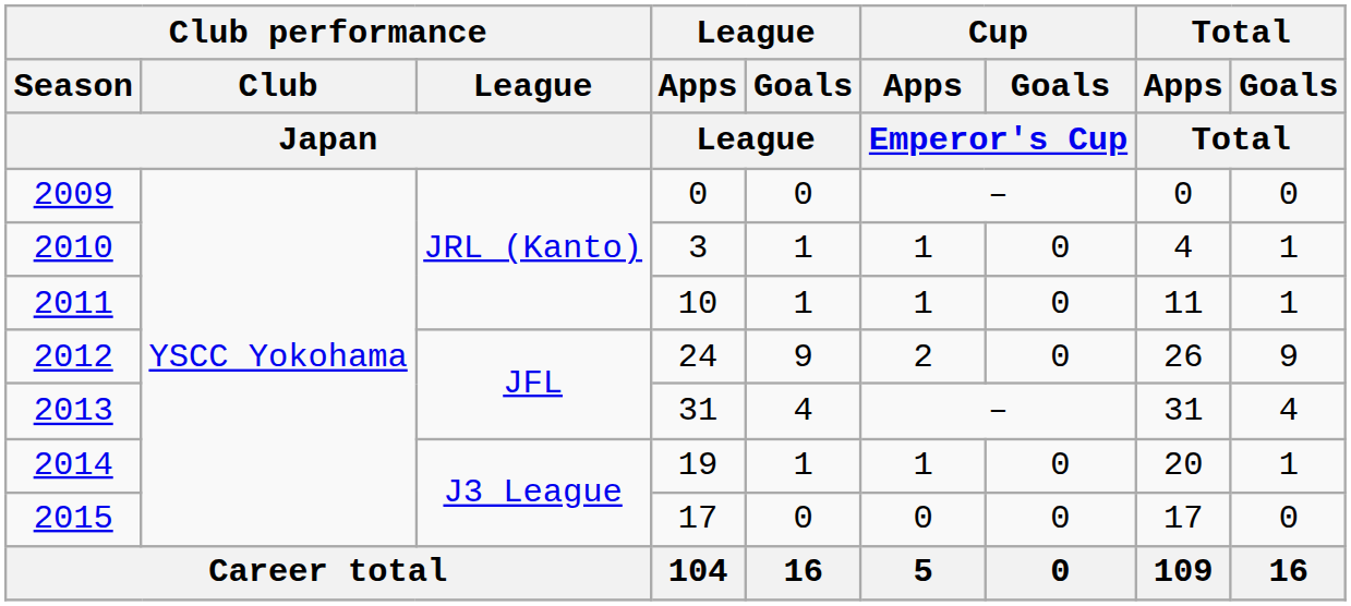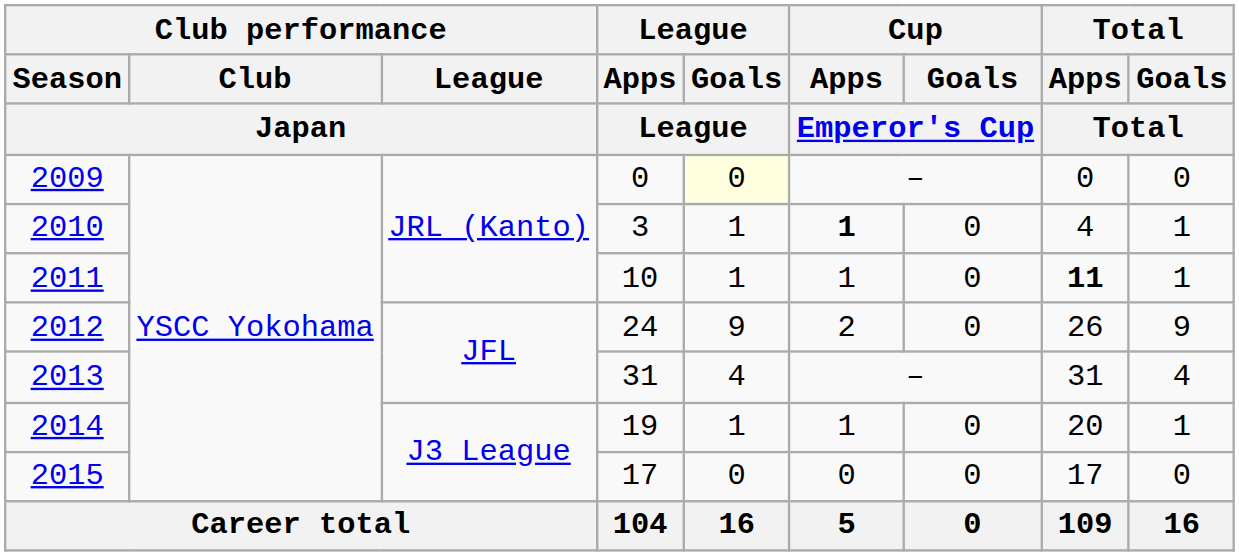2009 | League / Goals / League: no background -> lightyellow background
2010 | Cup / Apps / Emperor's Cup: normal -> bold
2011 | Total / Apps / Total: normal -> bold
